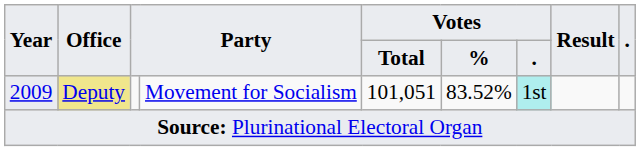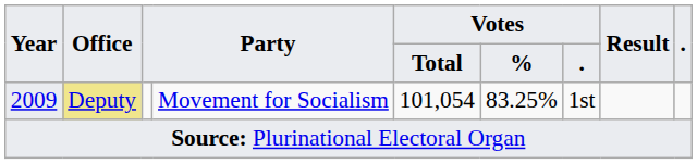2009 | Votes / Total: 101,051 -> 101,054
2009 | Votes / %: 83.52% -> 83.25%
2009 | Votes / .: paleturquoise background -> no background
